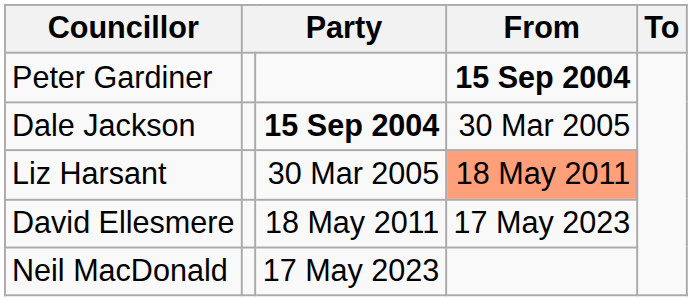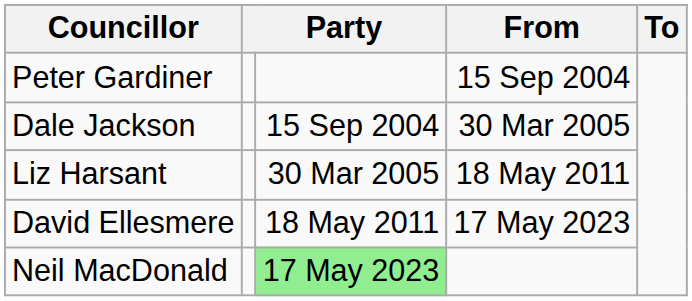Peter Gardiner | From: bold -> normal
Dale Jackson | column 3: bold -> normal
Liz Harsant | From: lightsalmon background -> no background
Neil MacDonald | column 3: no background -> lightgreen background
